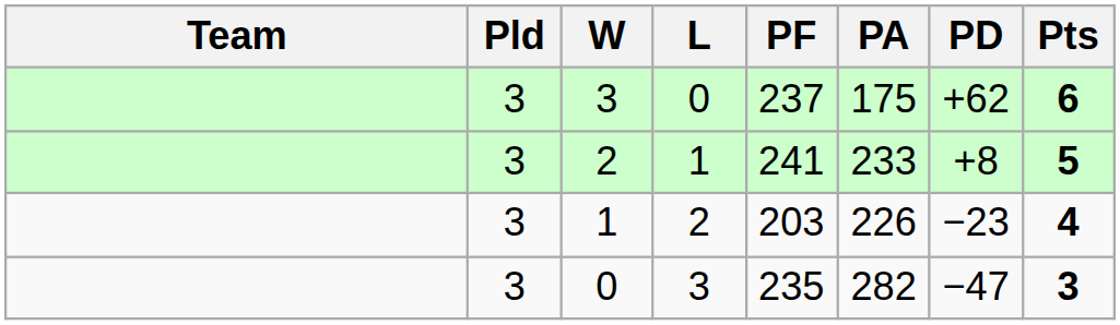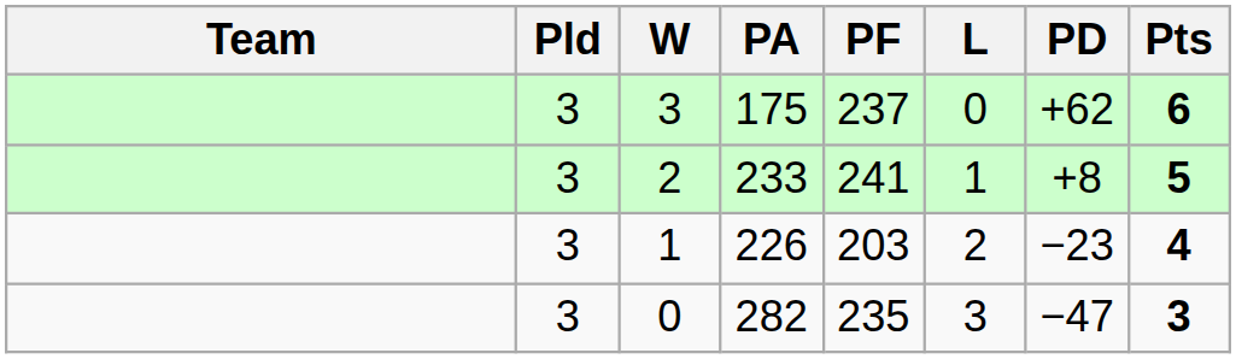columns swapped: L <-> PA
